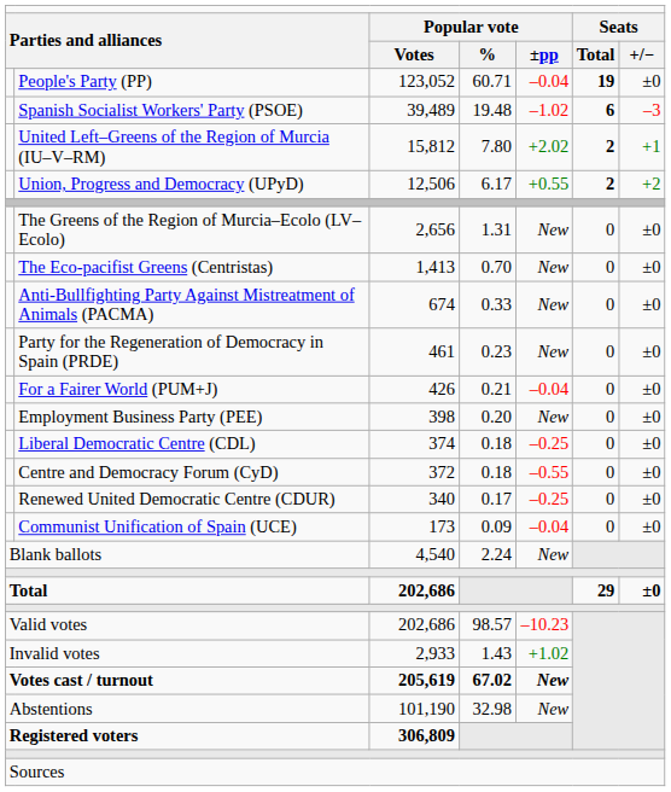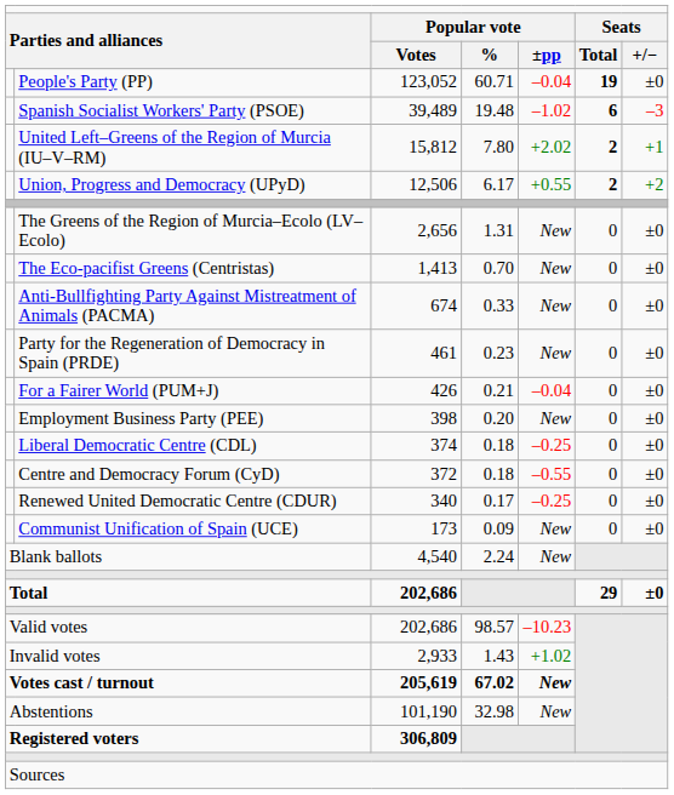Communist Unification of Spain (UCE) | column 5: –0.04 -> New
